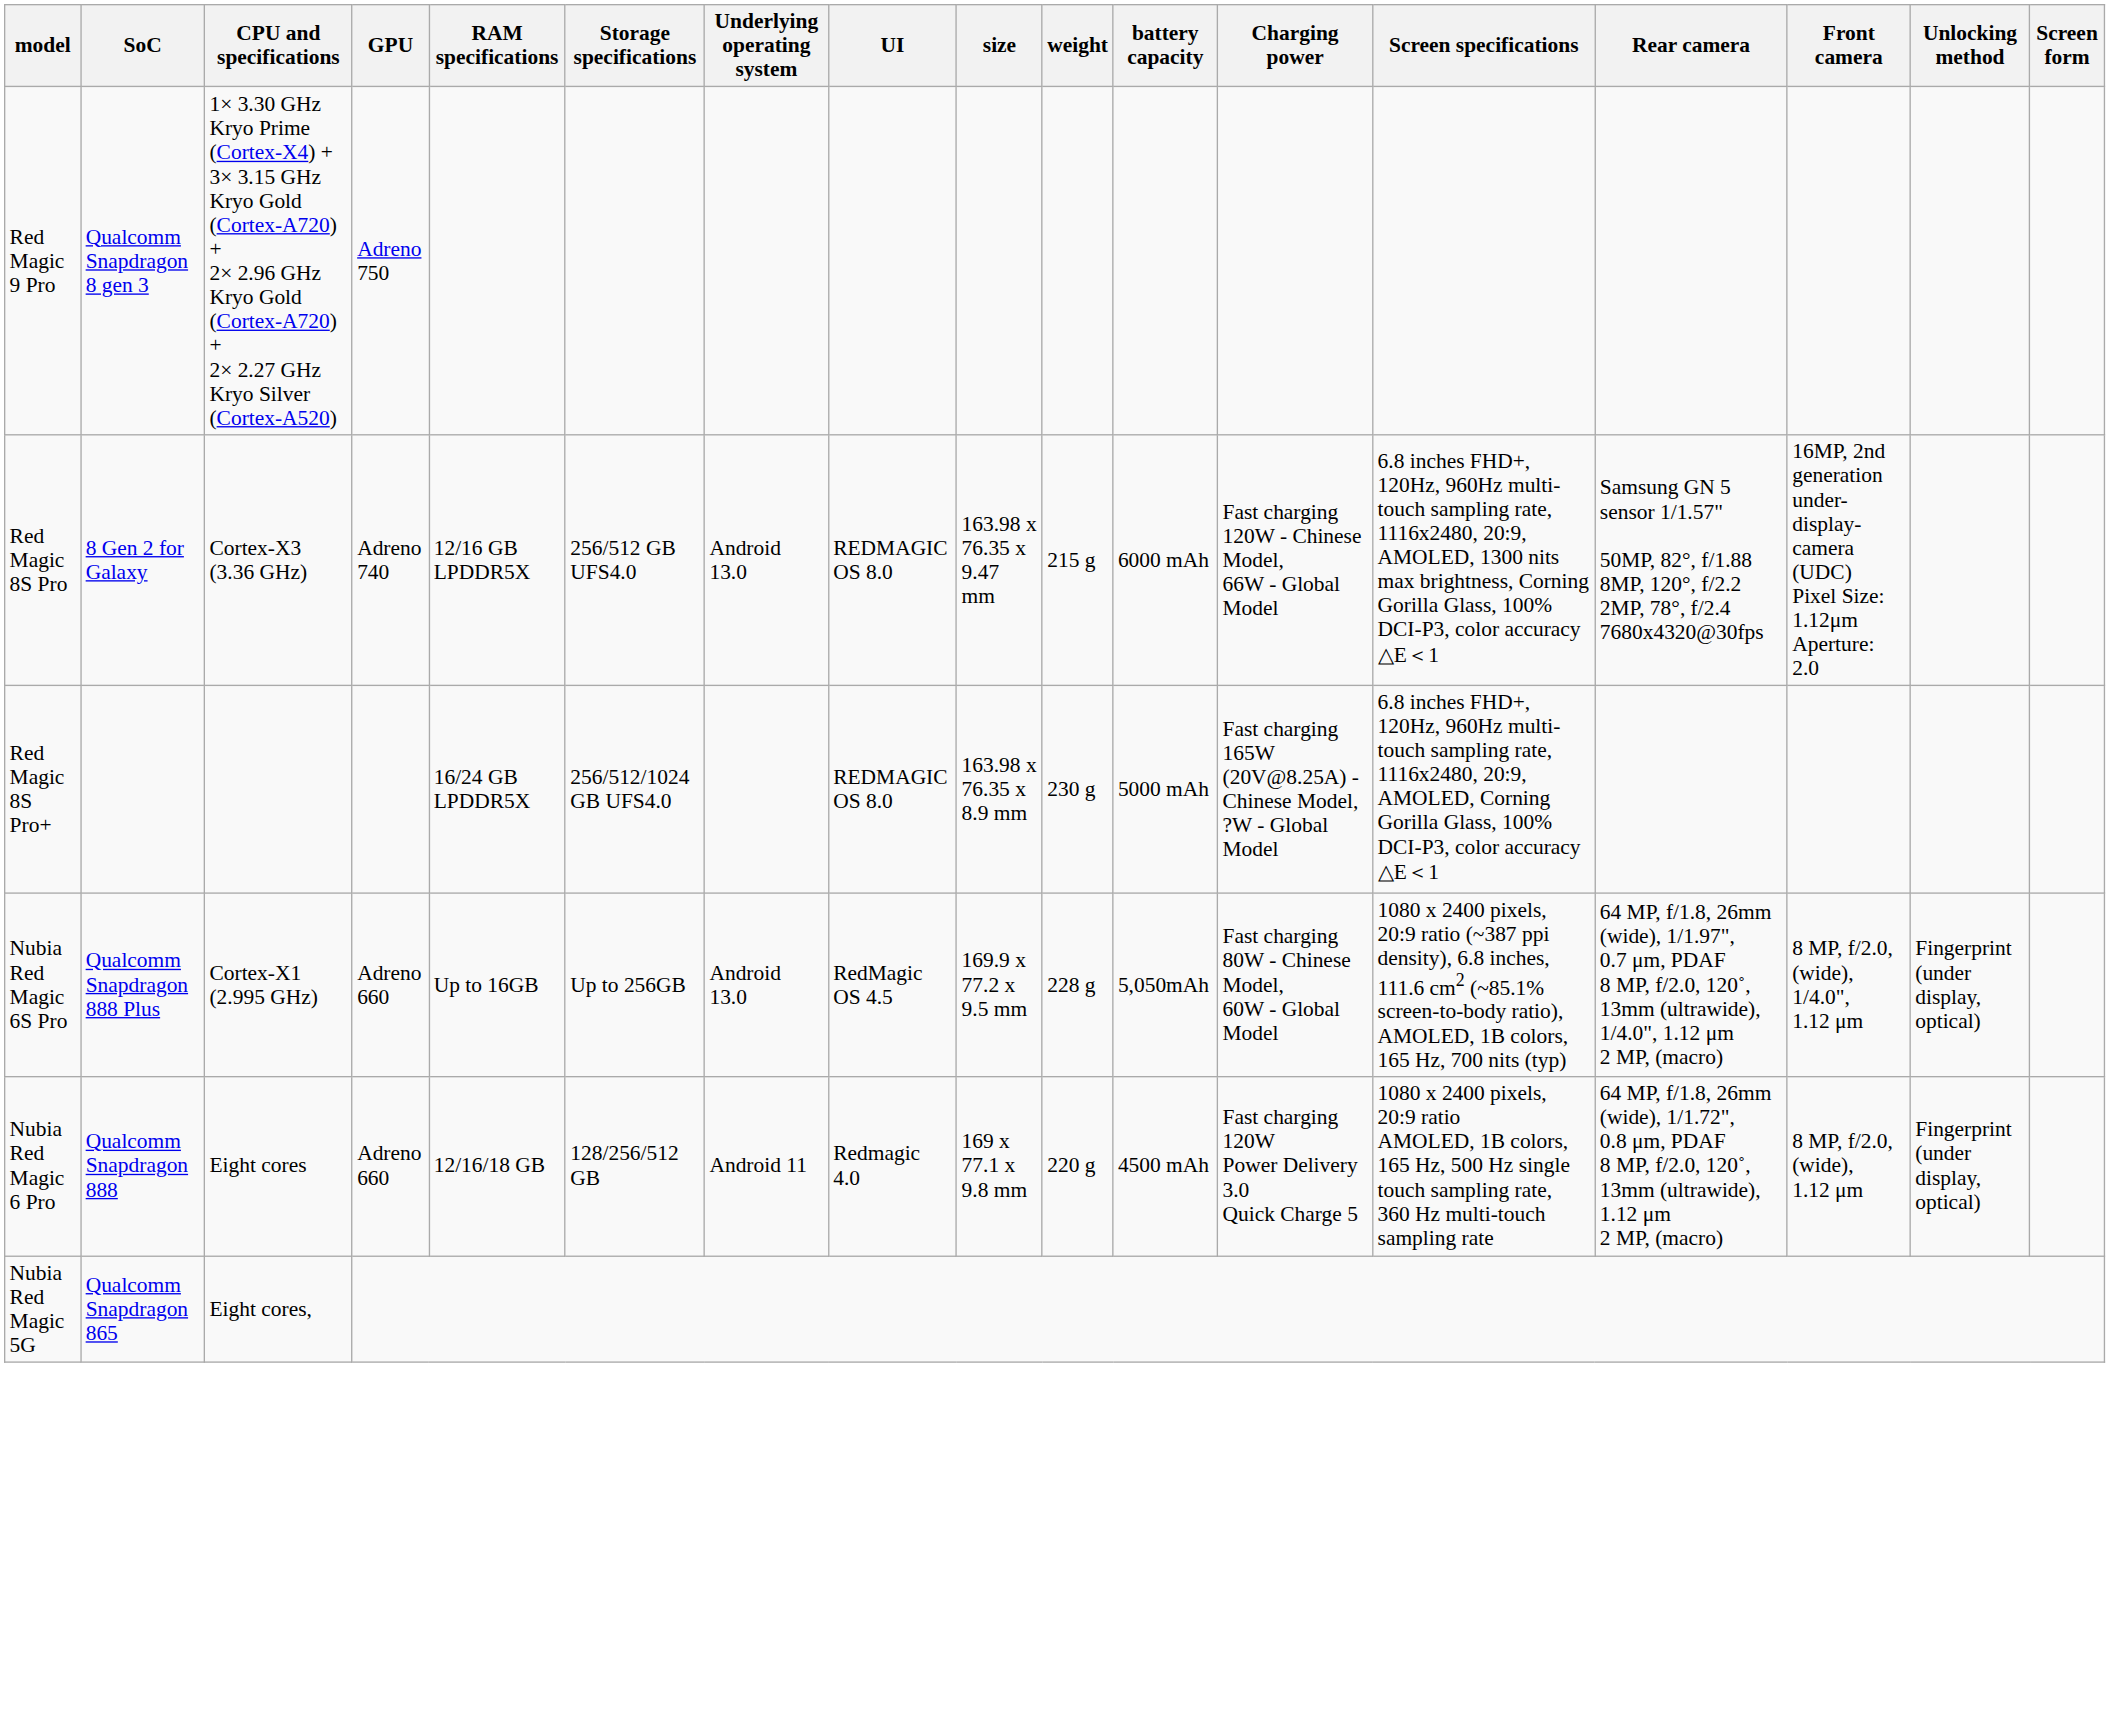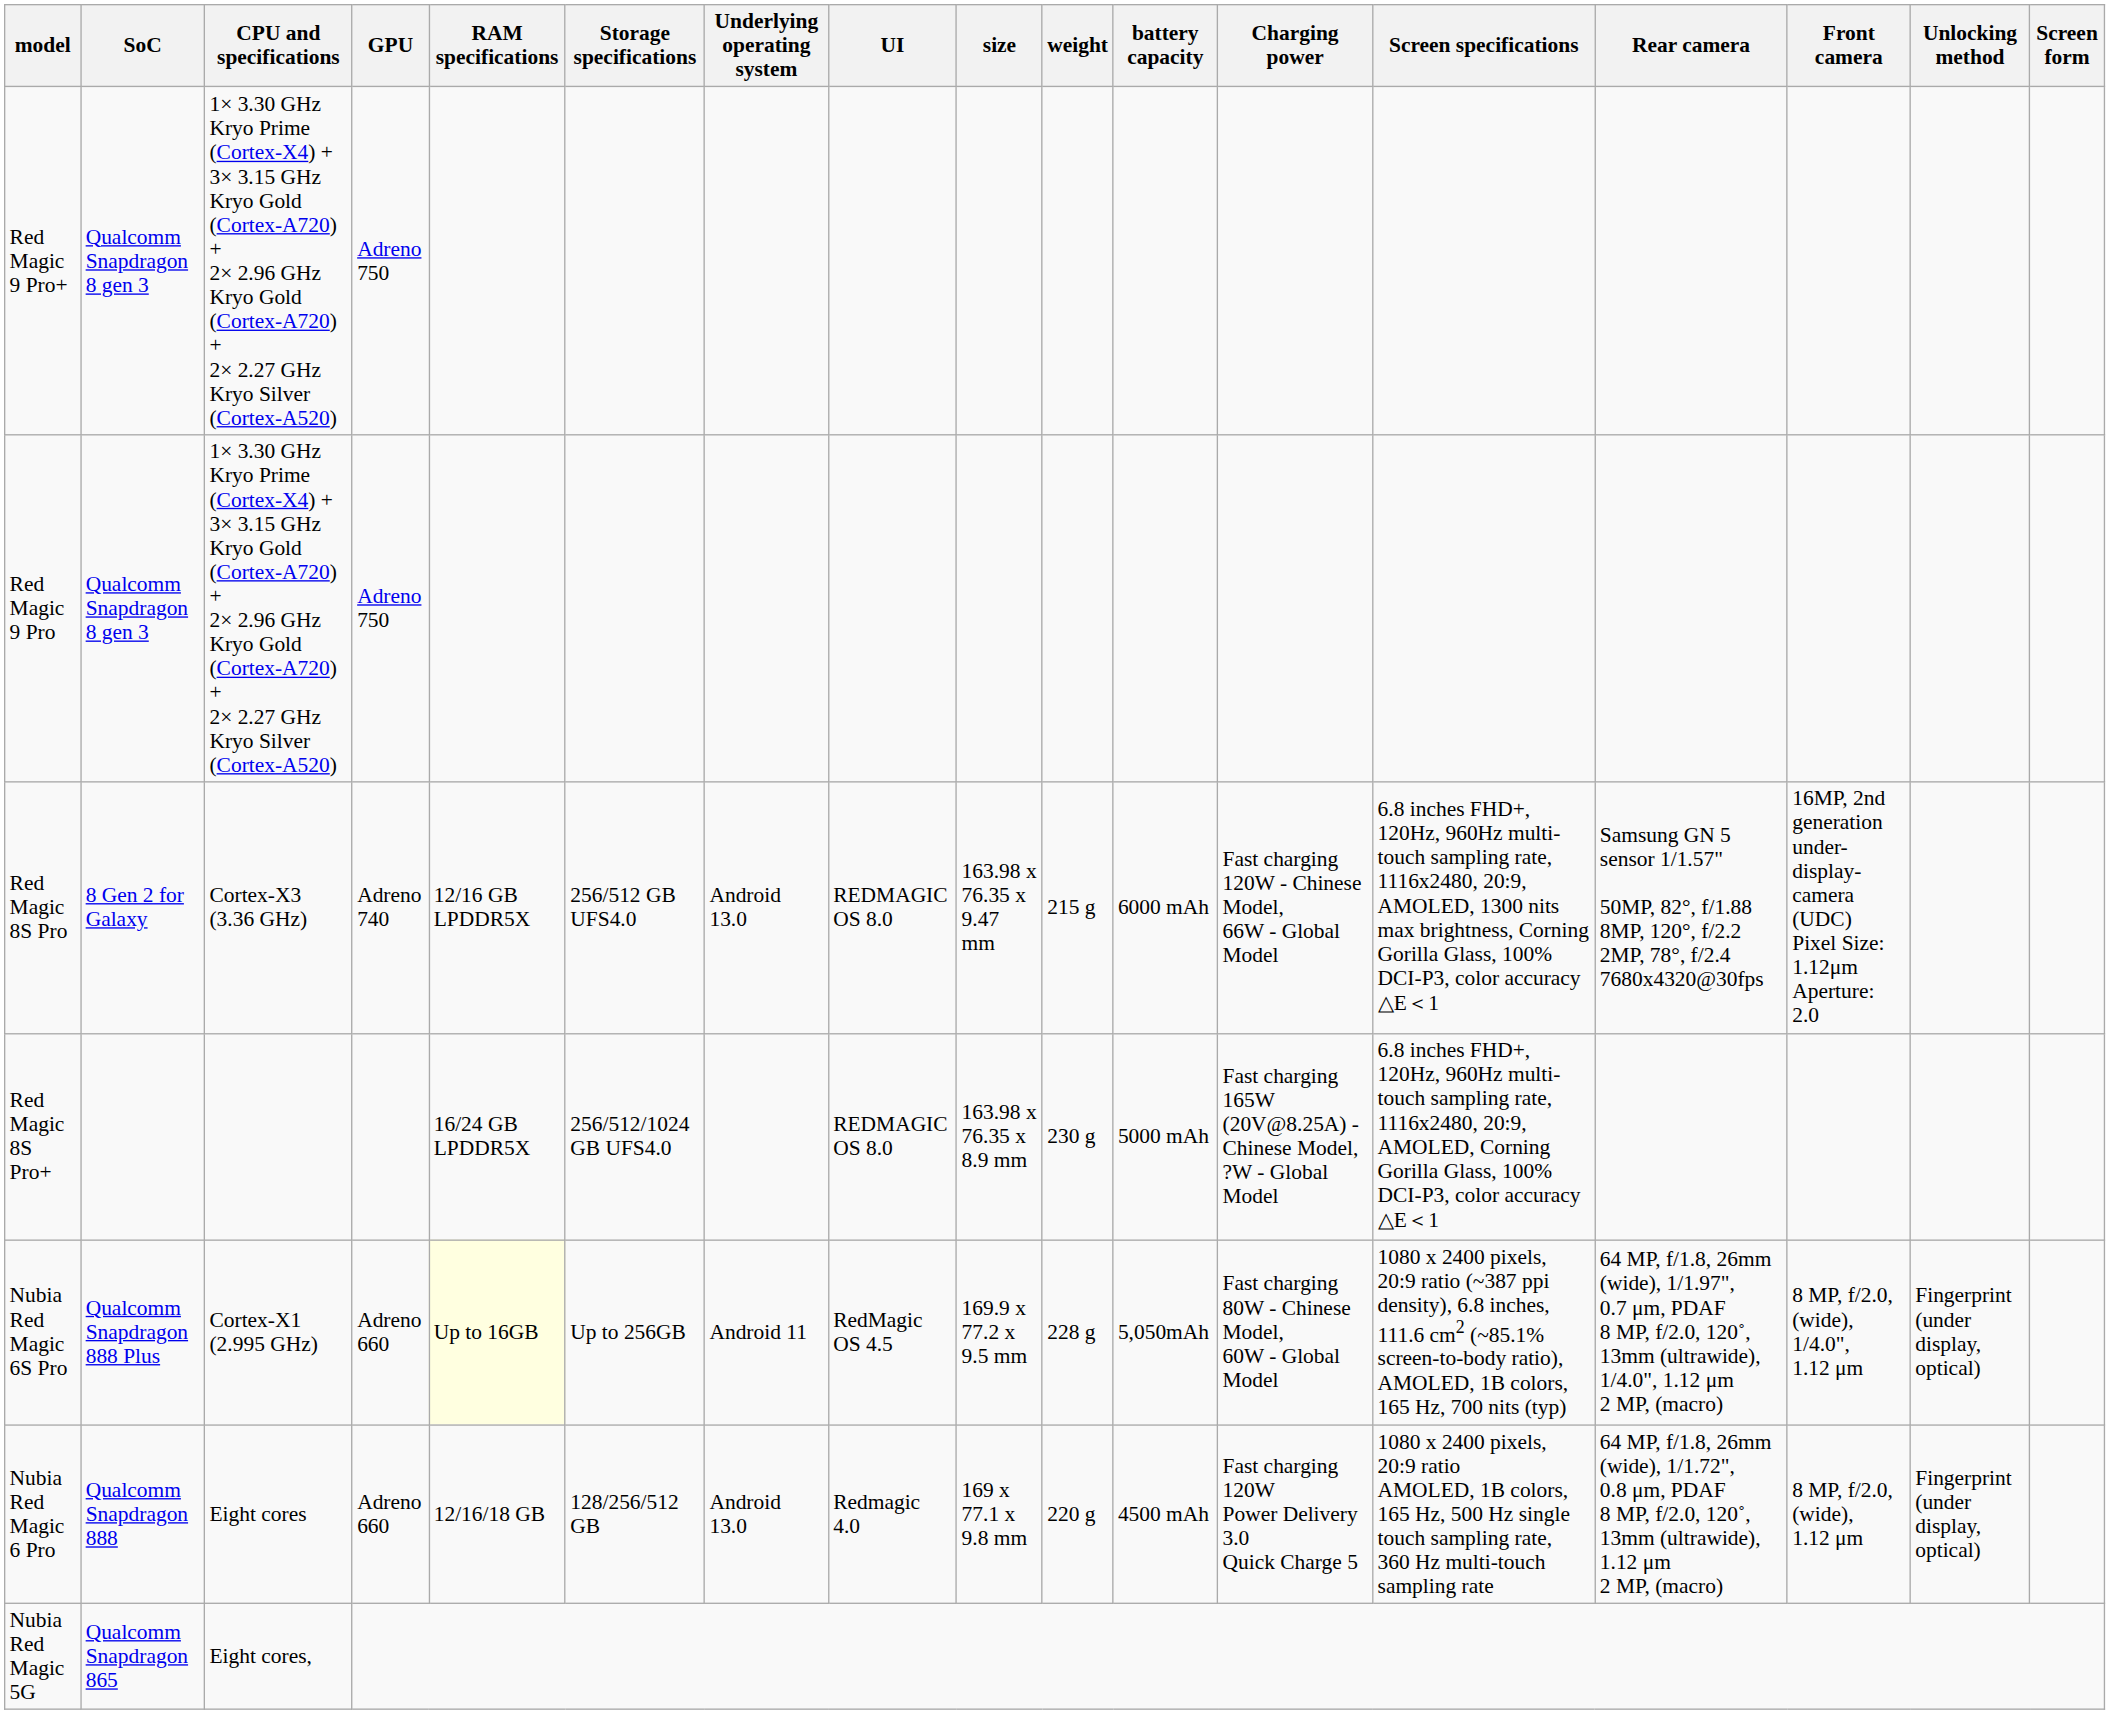+ row: Red Magic 9 Pro+ | Qualcomm Snapdragon 8 gen 3 | 1× 3.30 GHz Kryo Prime (Cortex-X4) + 3× 3.15 GHz Kryo Gold (Cortex-A720) + 2× 2.96 GHz Kryo Gold (Cortex-A720) + 2× 2.27 GHz Kryo Silver (Cortex-A520) | Adreno 750
Nubia Red Magic 6S Pro | RAM specifications: no background -> lightyellow background
Nubia Red Magic 6S Pro | Underlying operating system: Android 13.0 -> Android 11
Nubia Red Magic 6 Pro | Underlying operating system: Android 11 -> Android 13.0
